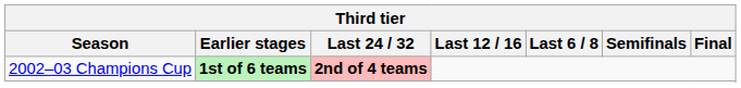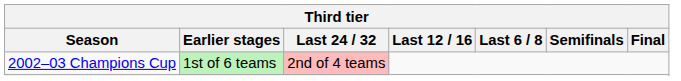2002–03 Champions Cup | Earlier stages: bold -> normal
2002–03 Champions Cup | Last 24 / 32: bold -> normal
